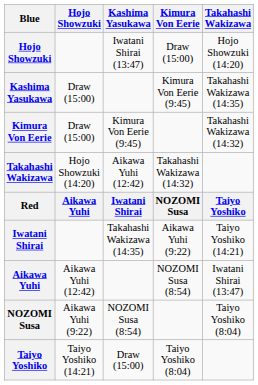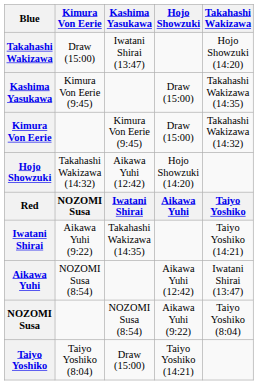columns swapped: Hojo Showzuki <-> Kimura Von Eerie
row 2 | Blue: Hojo Showzuki -> Takahashi Wakizawa
row 5 | Blue: Takahashi Wakizawa -> Hojo Showzuki
